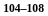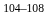row 1 | column 1: bold -> normal
